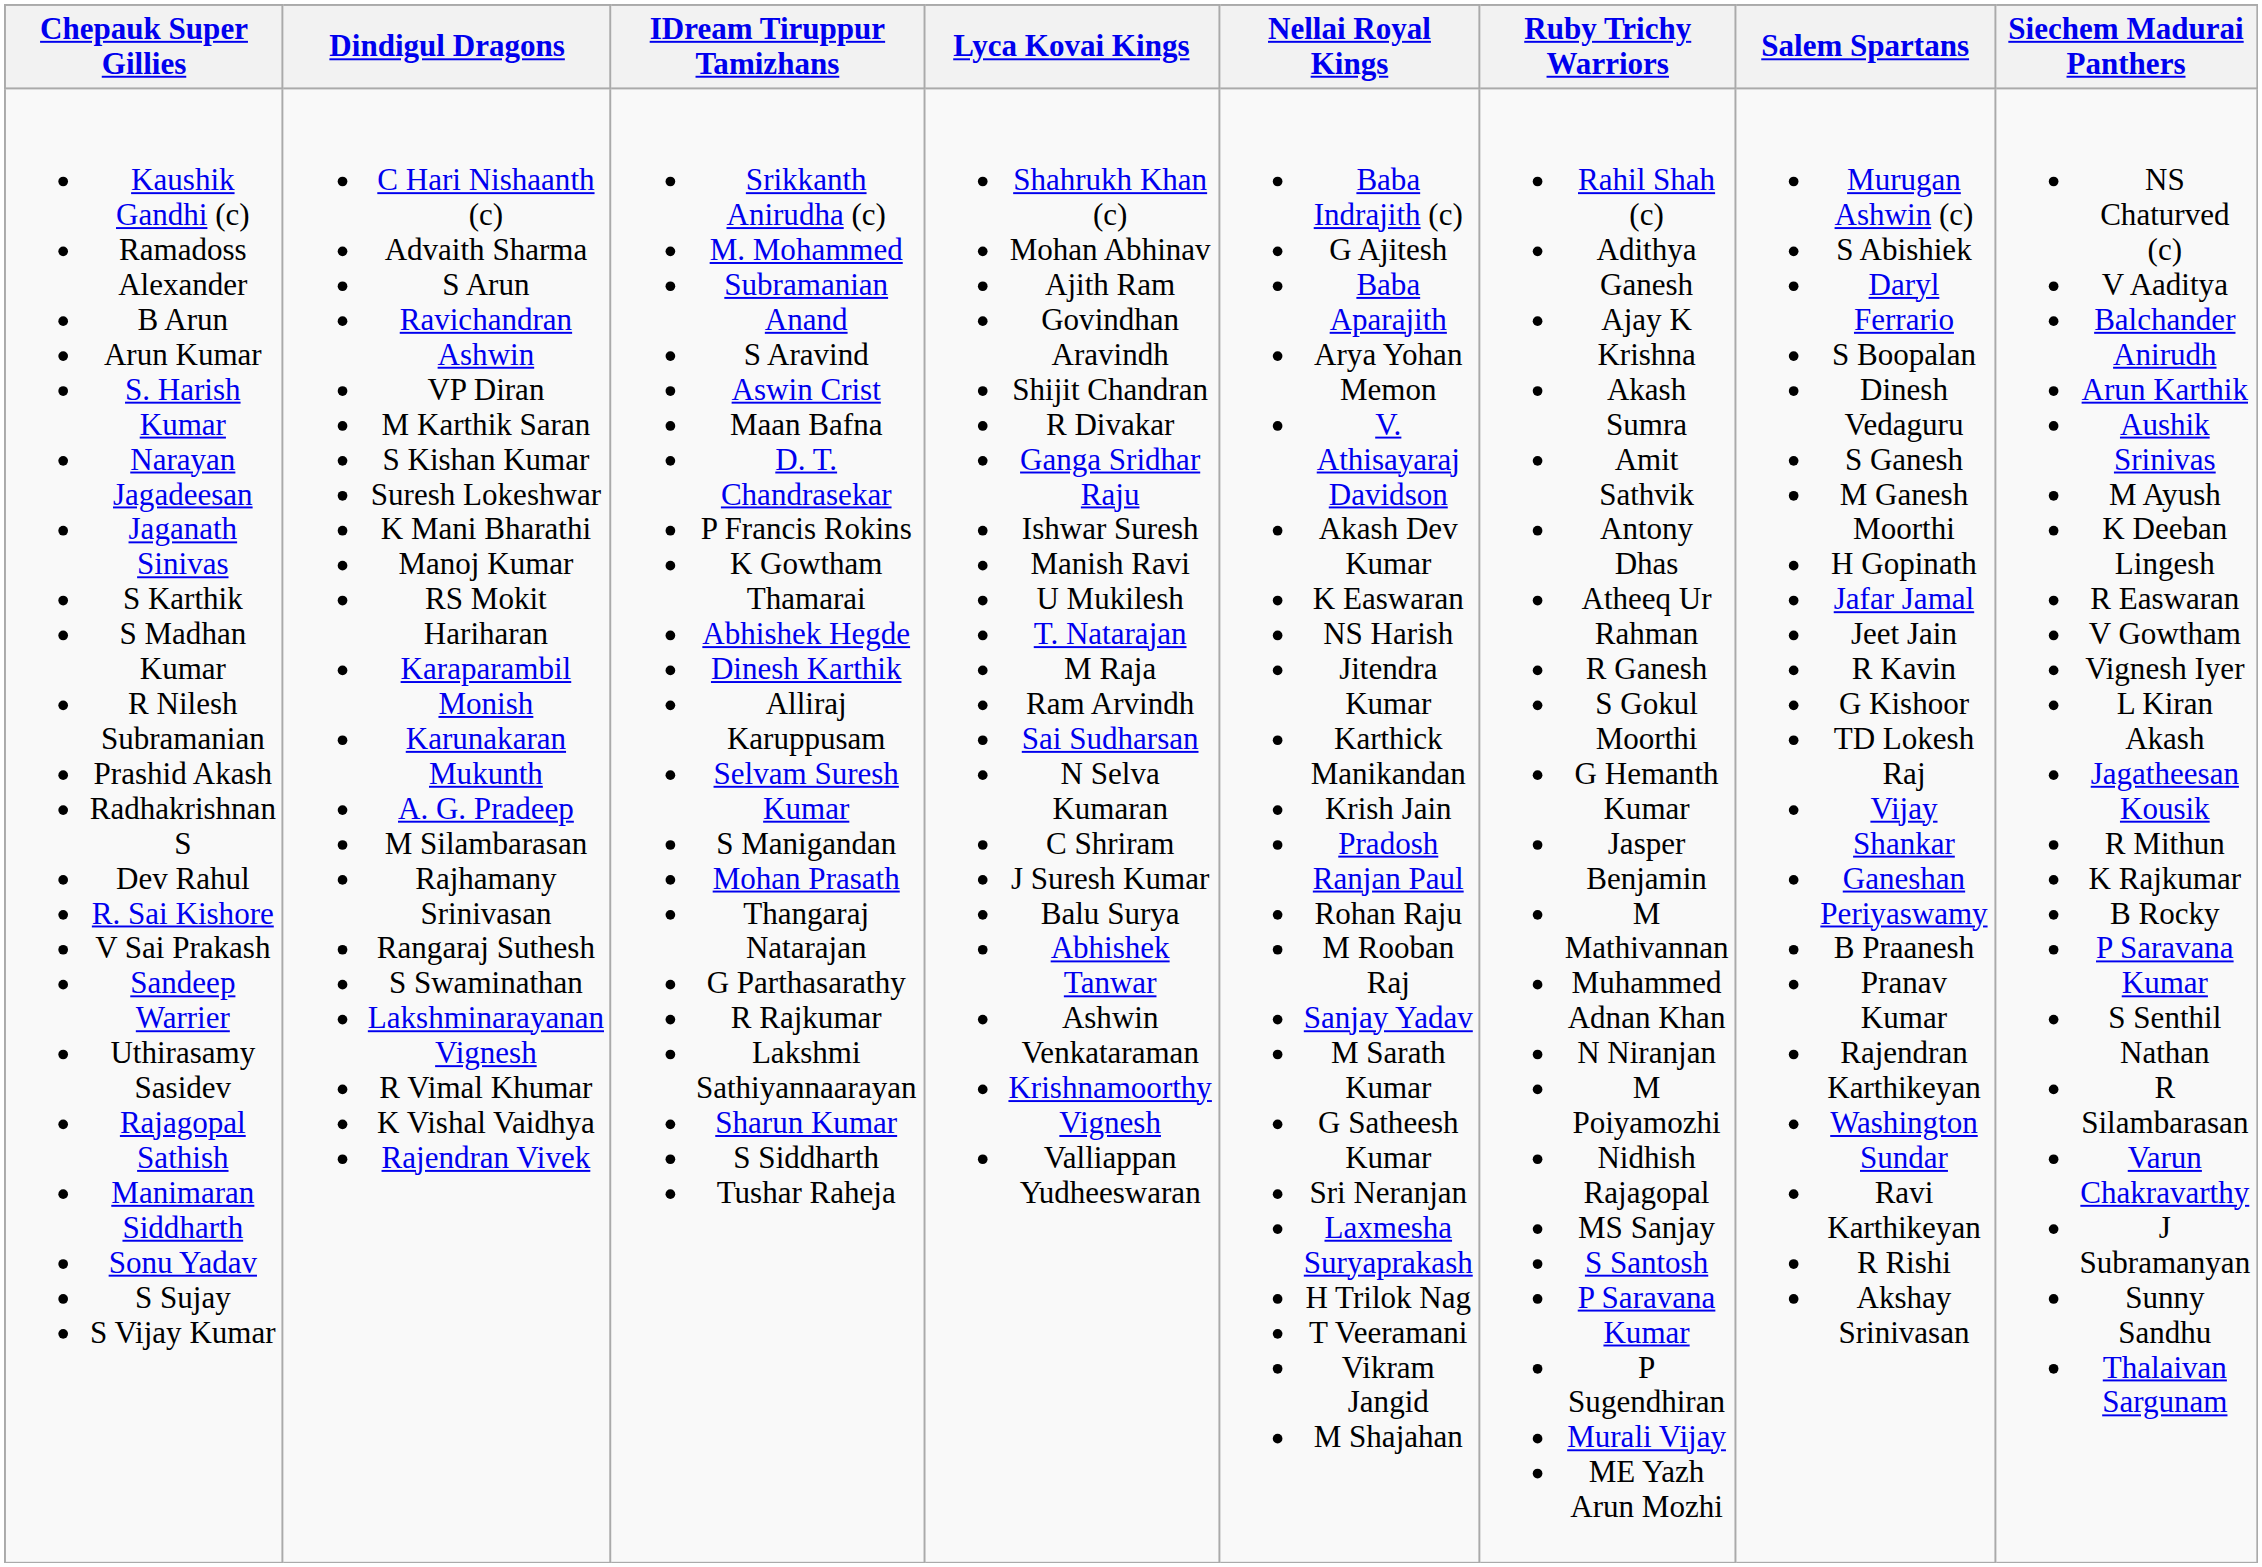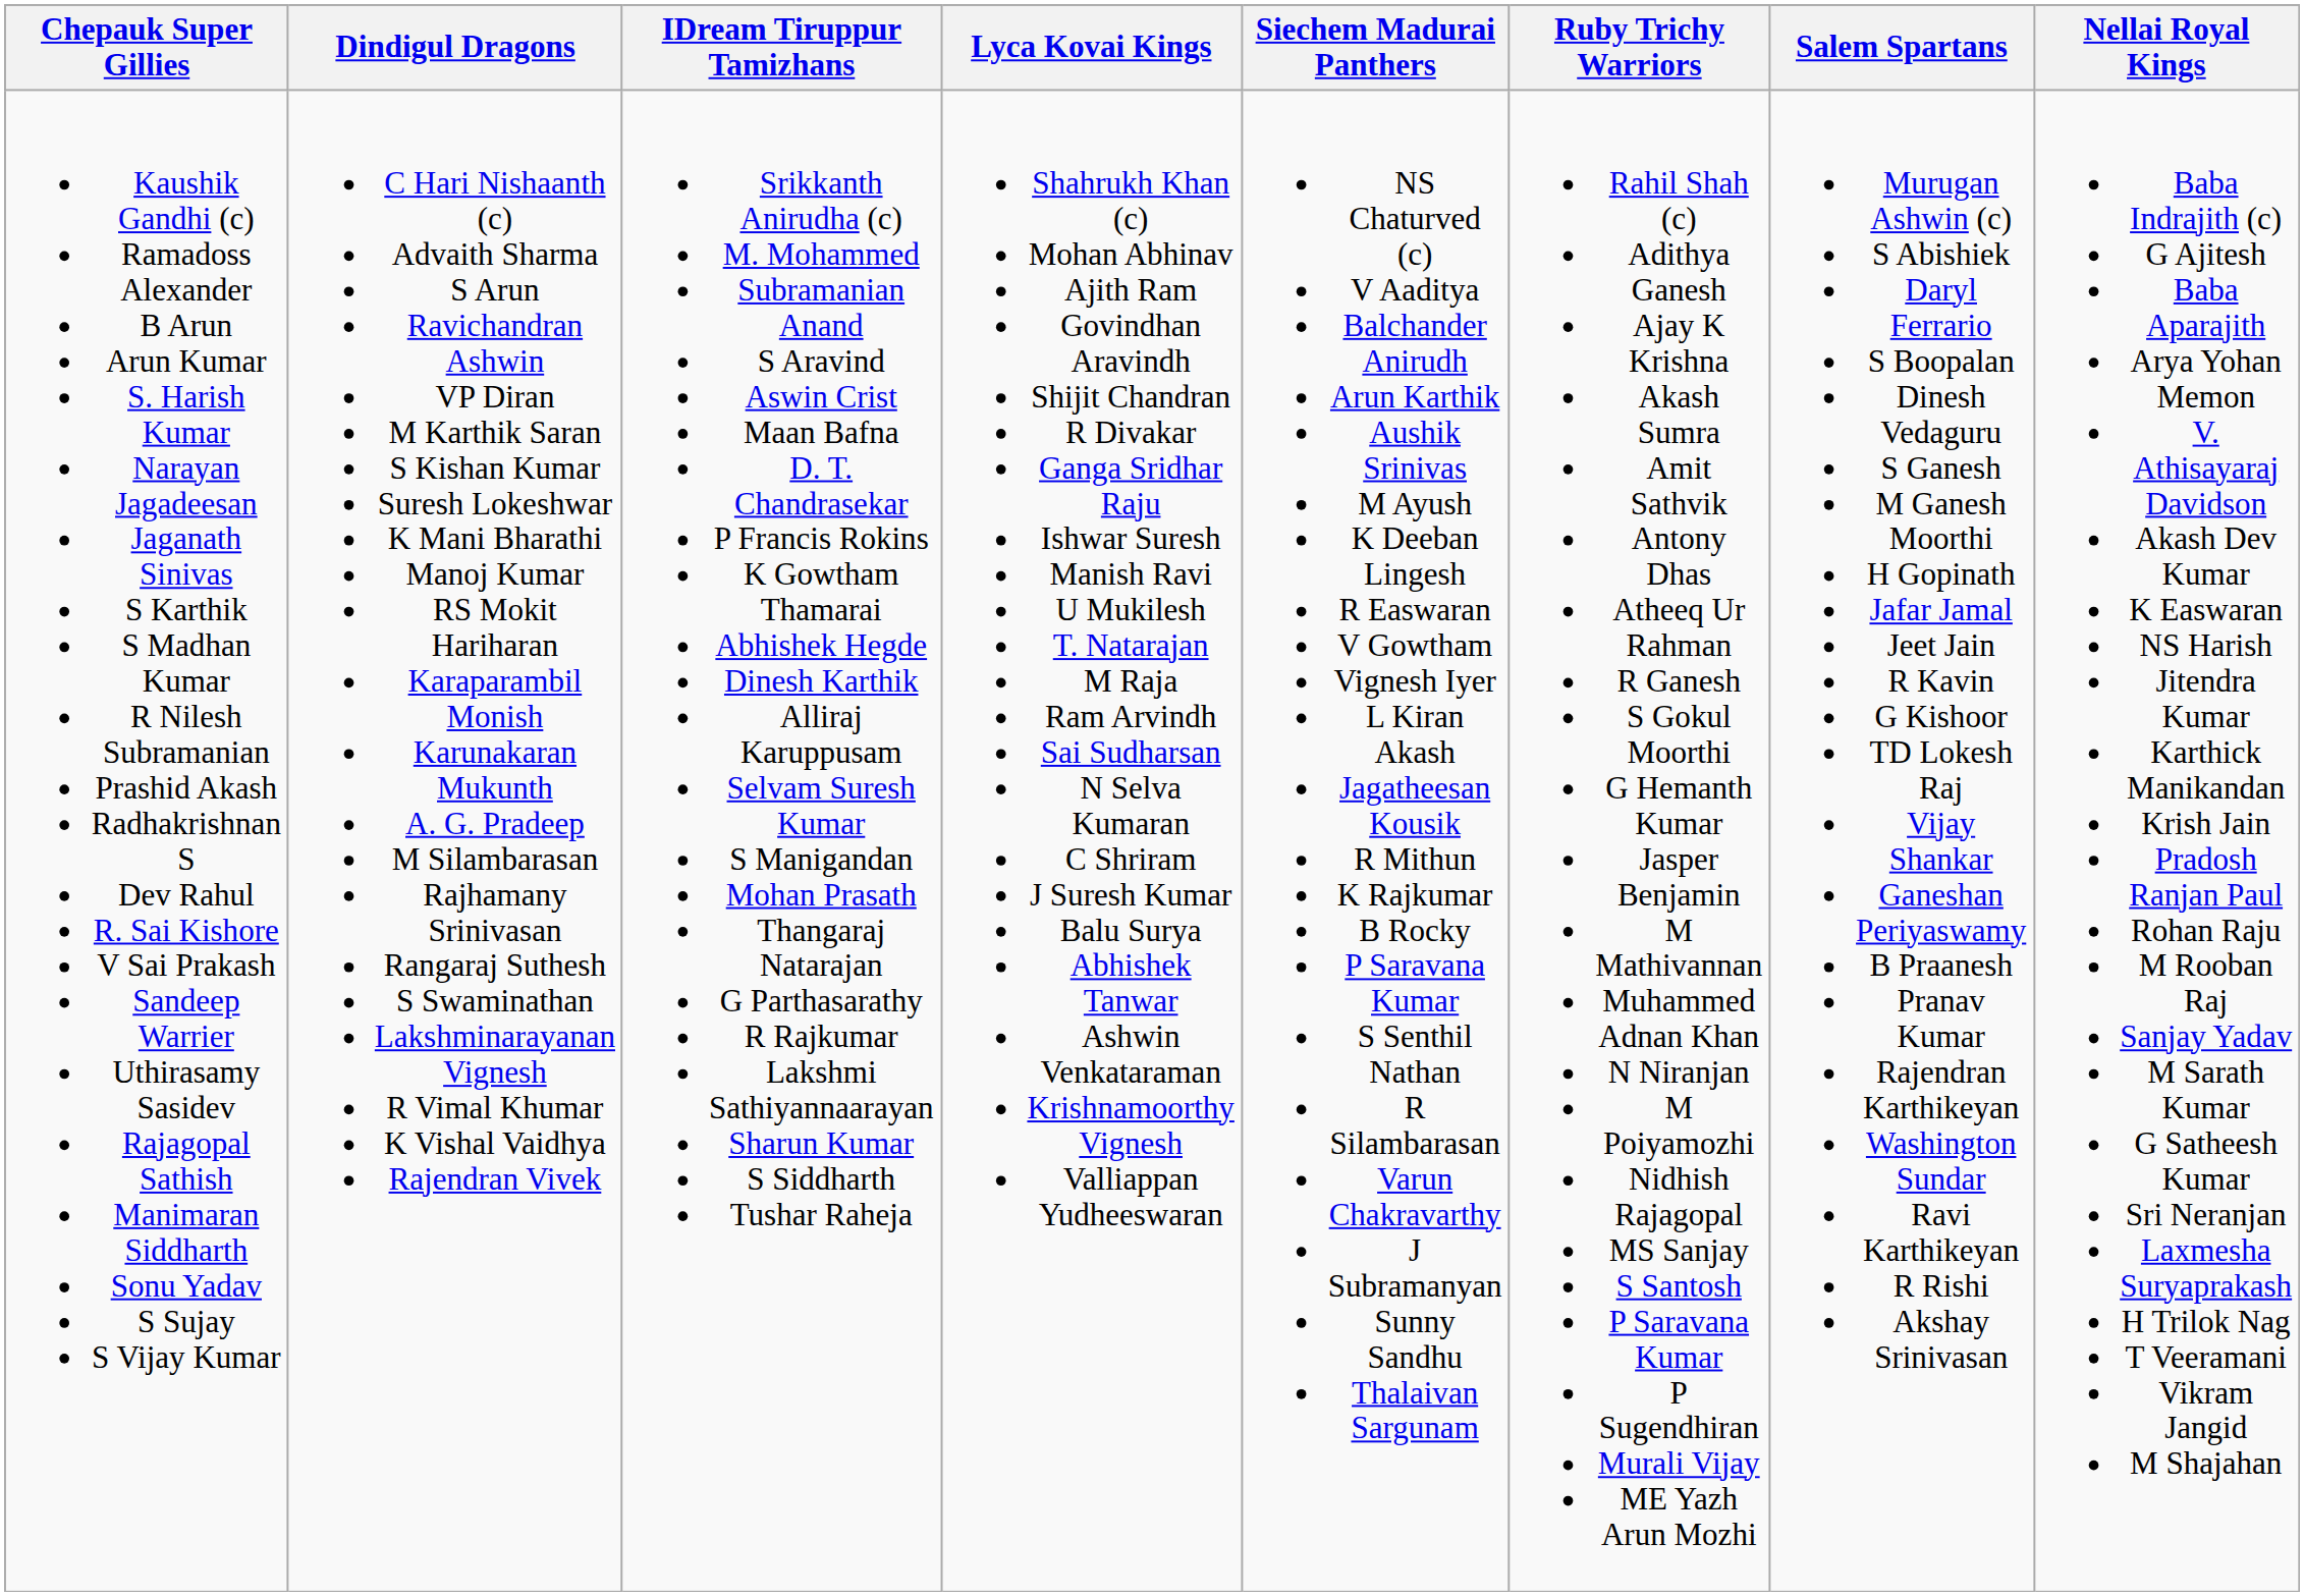columns swapped: Nellai Royal Kings <-> Siechem Madurai Panthers
